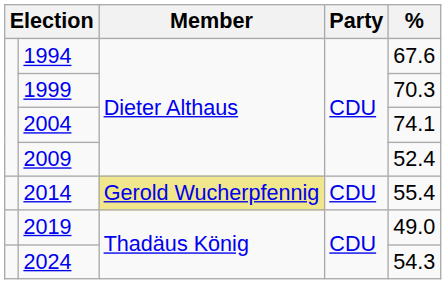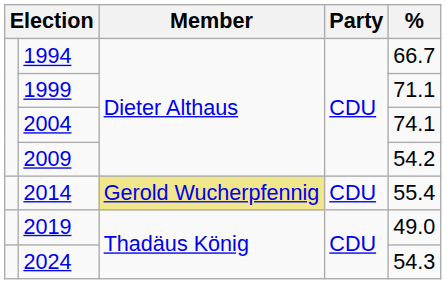1994 | %: 67.6 -> 66.7
1999 | %: 70.3 -> 71.1
2009 | %: 52.4 -> 54.2
